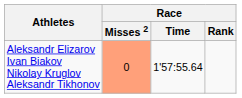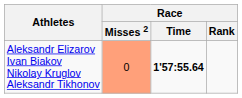row 3 | Race / Time: normal -> bold
